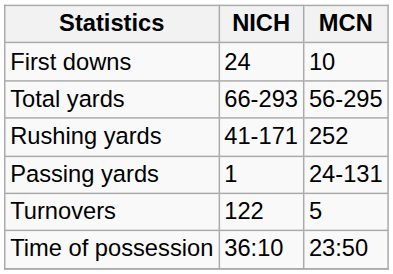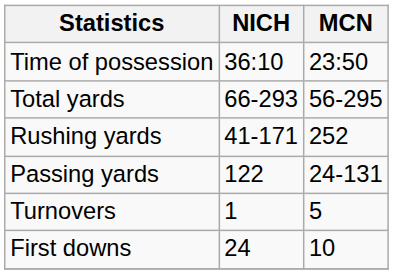rows swapped: First downs <-> Time of possession
Passing yards | NICH: 1 -> 122
Turnovers | NICH: 122 -> 1
